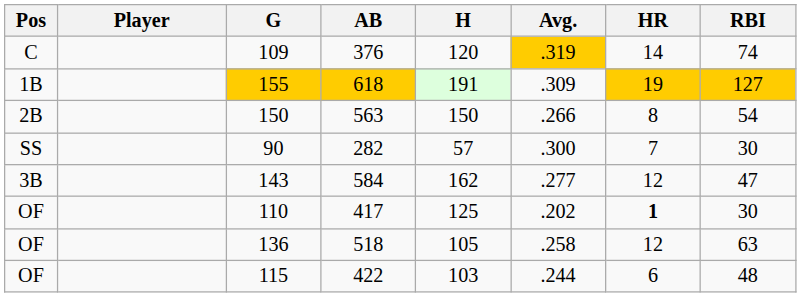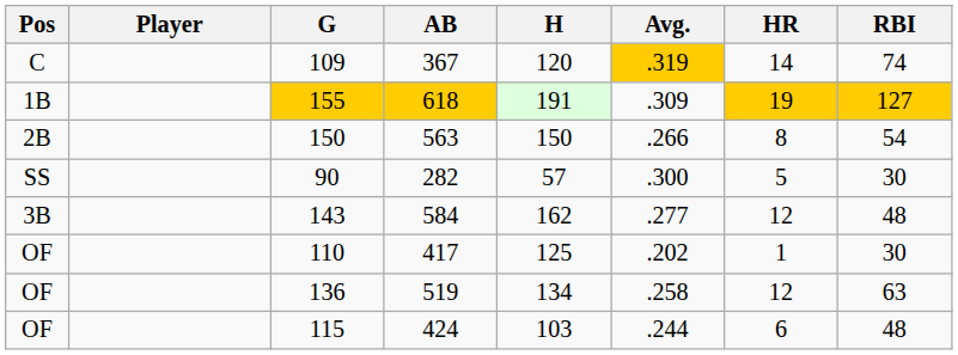109 | AB: 376 -> 367
90 | HR: 7 -> 5
143 | RBI: 47 -> 48
110 | HR: bold -> normal
136 | AB: 518 -> 519
136 | H: 105 -> 134
115 | AB: 422 -> 424
